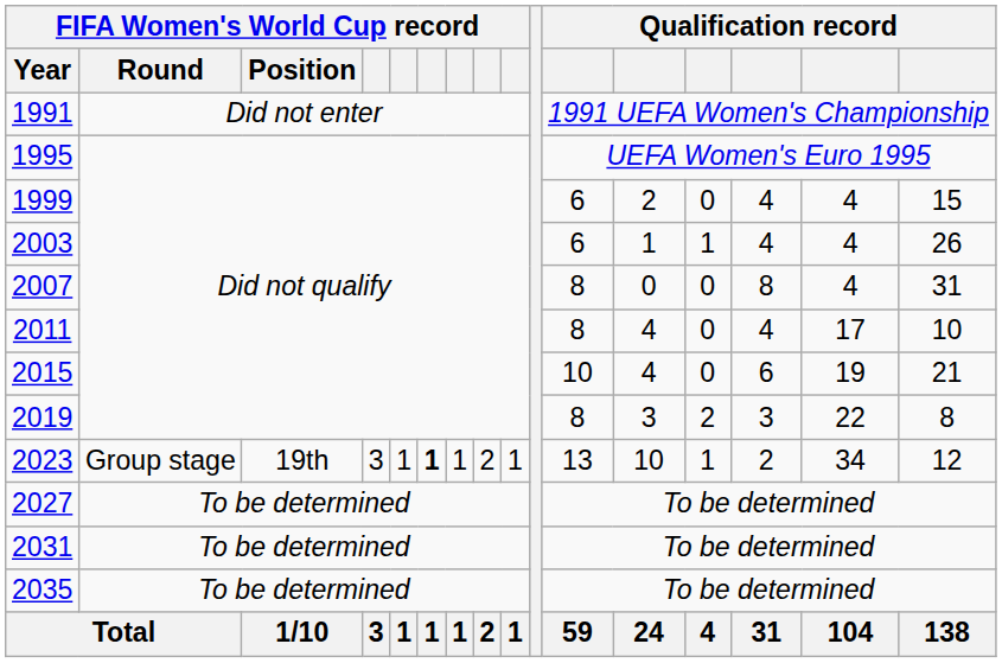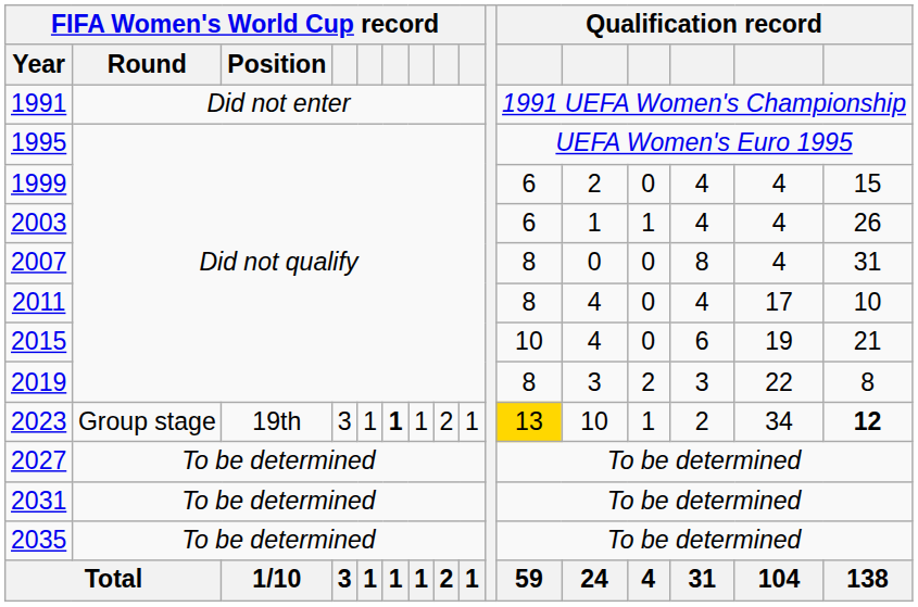2023 | column 11: no background -> gold background
2023 | column 16: normal -> bold
